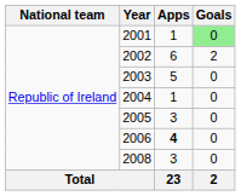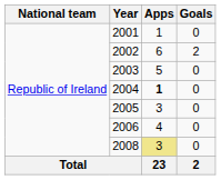2001 | Goals: lightgreen background -> no background
2004 | Apps: normal -> bold
2006 | Apps: bold -> normal
2008 | Apps: no background -> khaki background
